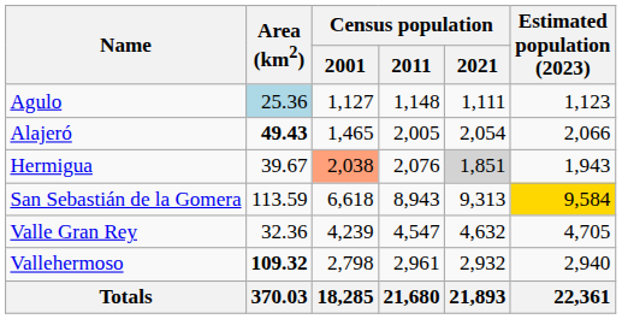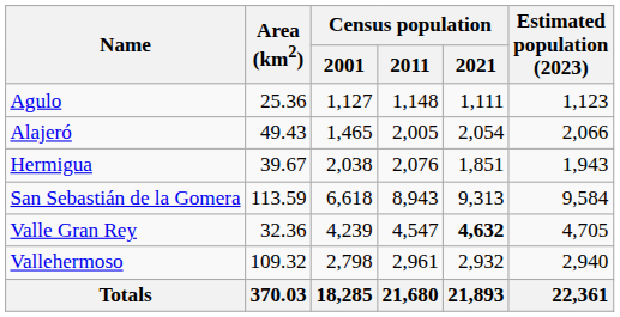Agulo | Area (km2): lightblue background -> no background
Alajeró | Area (km2): bold -> normal
Hermigua | Census population / 2001: lightsalmon background -> no background
Hermigua | Census population / 2021: lightgrey background -> no background
San Sebastián de la Gomera | Estimated population (2023): gold background -> no background
Valle Gran Rey | Census population / 2021: normal -> bold
Vallehermoso | Area (km2): bold -> normal
